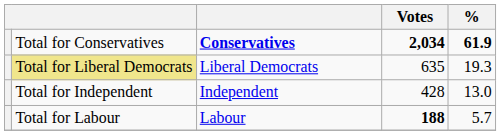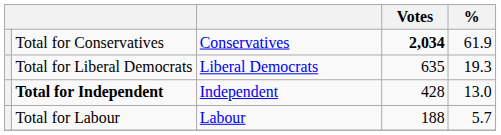row 2 | column 3: bold -> normal
row 2 | %: bold -> normal
row 3 | column 2: khaki background -> no background
row 4 | column 2: normal -> bold
row 5 | Votes: bold -> normal
